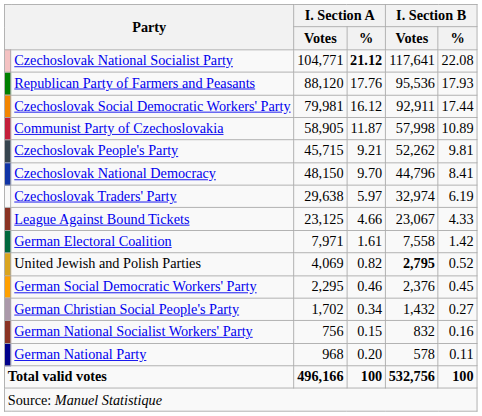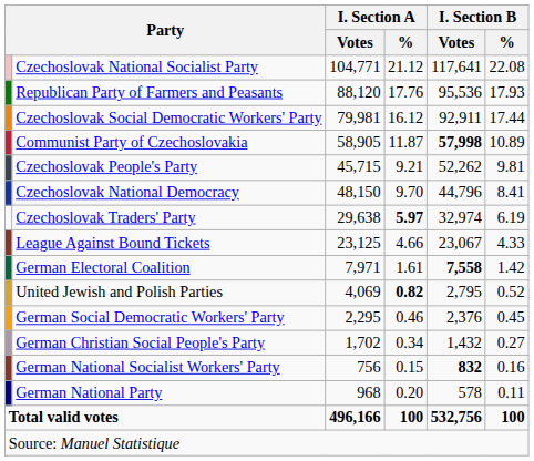Czechoslovak National Socialist Party | I. Section A / %: bold -> normal
Communist Party of Czechoslovakia | I. Section B / Votes: normal -> bold
Czechoslovak Traders' Party | I. Section A / %: normal -> bold
German Electoral Coalition | I. Section B / Votes: normal -> bold
United Jewish and Polish Parties | I. Section A / %: normal -> bold
United Jewish and Polish Parties | I. Section B / Votes: bold -> normal
German National Socialist Workers' Party | I. Section B / Votes: normal -> bold
